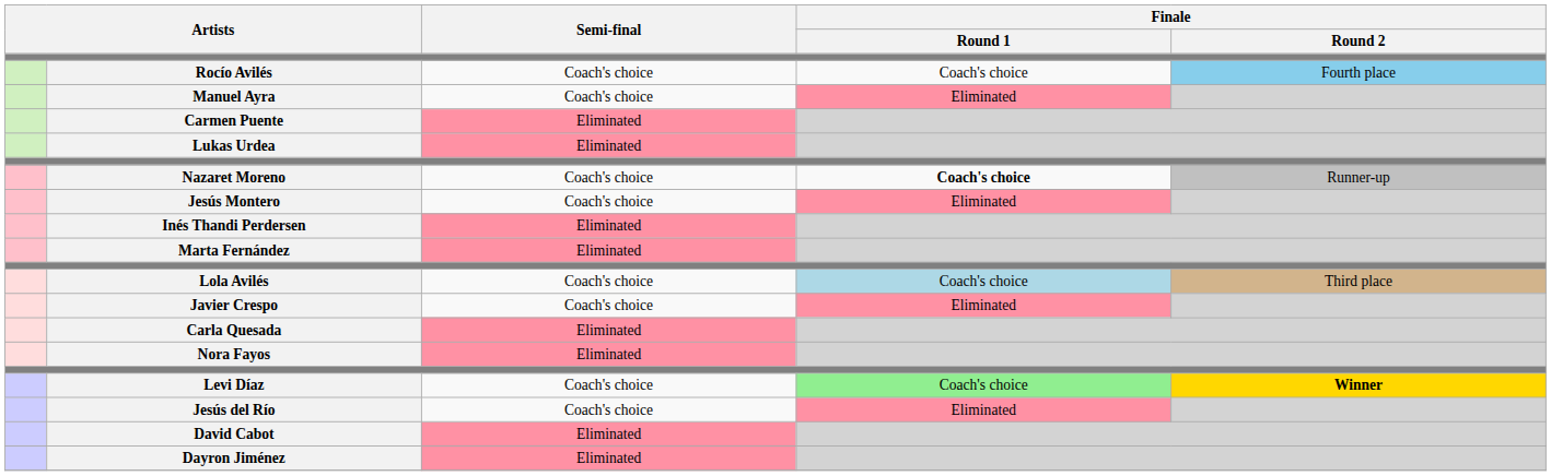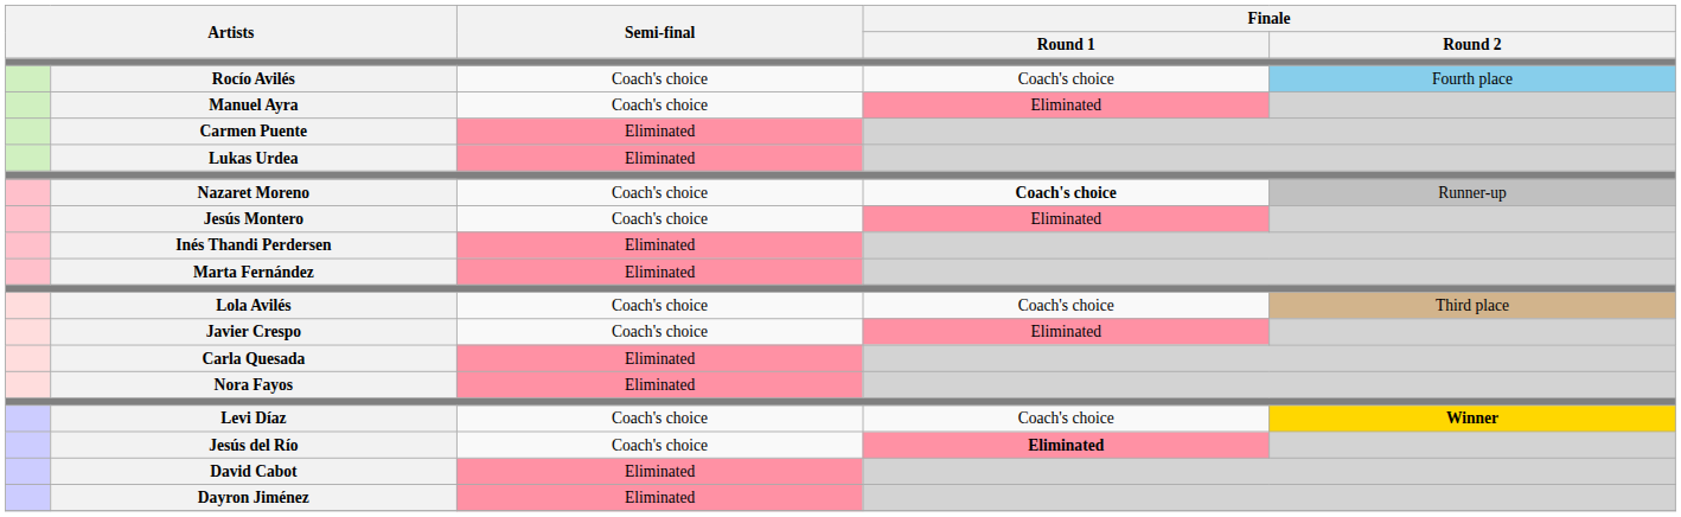Lola Avilés | Finale / Round 1: lightblue background -> no background
Levi Díaz | Finale / Round 1: lightgreen background -> no background
Jesús del Río | Finale / Round 1: normal -> bold
